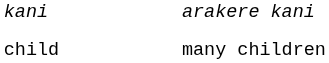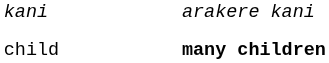child | column 2: normal -> bold
